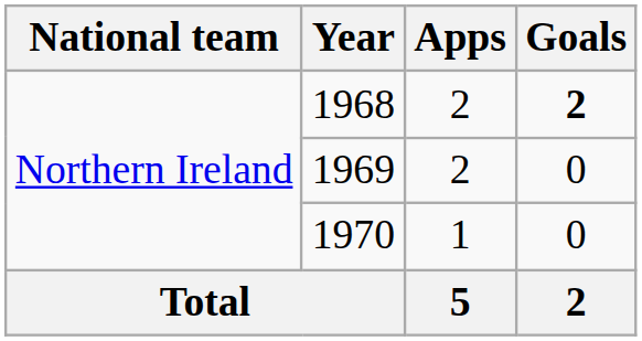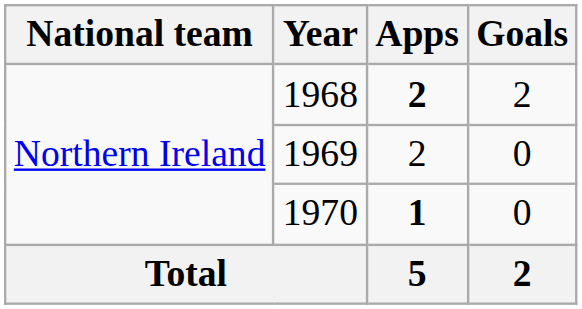1968 | Apps: normal -> bold
1968 | Goals: bold -> normal
1970 | Apps: normal -> bold
